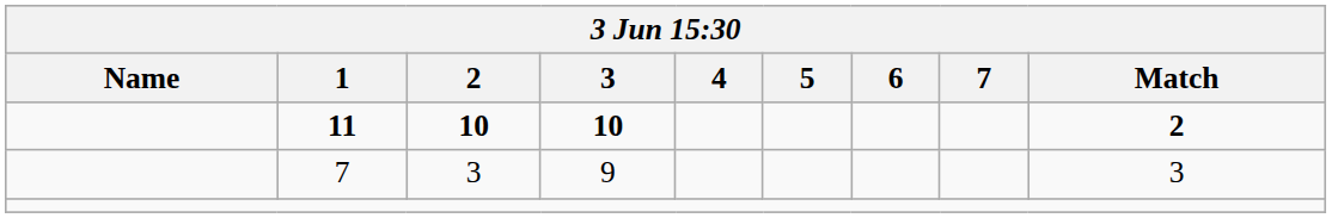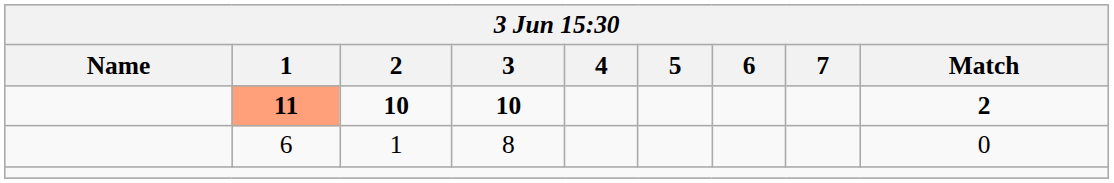row 3 | 1: no background -> lightsalmon background
row 4 | 1: 7 -> 6
row 4 | 2: 3 -> 1
row 4 | 3: 9 -> 8
row 4 | Match: 3 -> 0
